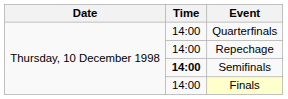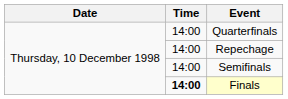Semifinals | Time: bold -> normal
Finals | Time: normal -> bold
